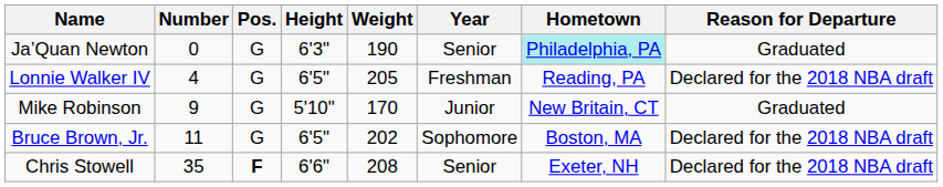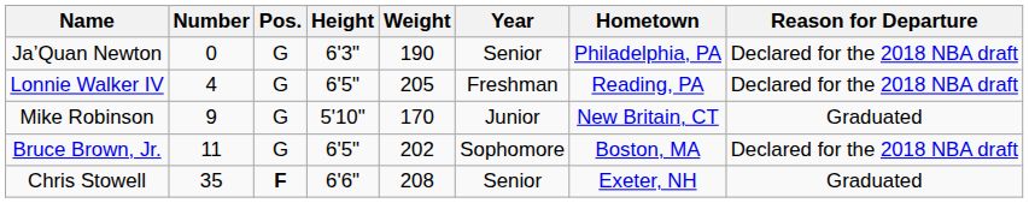Ja’Quan Newton | Hometown: paleturquoise background -> no background
Ja’Quan Newton | Reason for Departure: Graduated -> Declared for the 2018 NBA draft
Chris Stowell | Reason for Departure: Declared for the 2018 NBA draft -> Graduated
